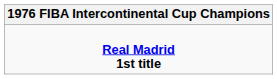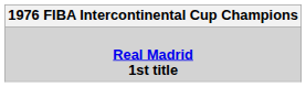row 2 | column 1: no background -> lightgrey background
